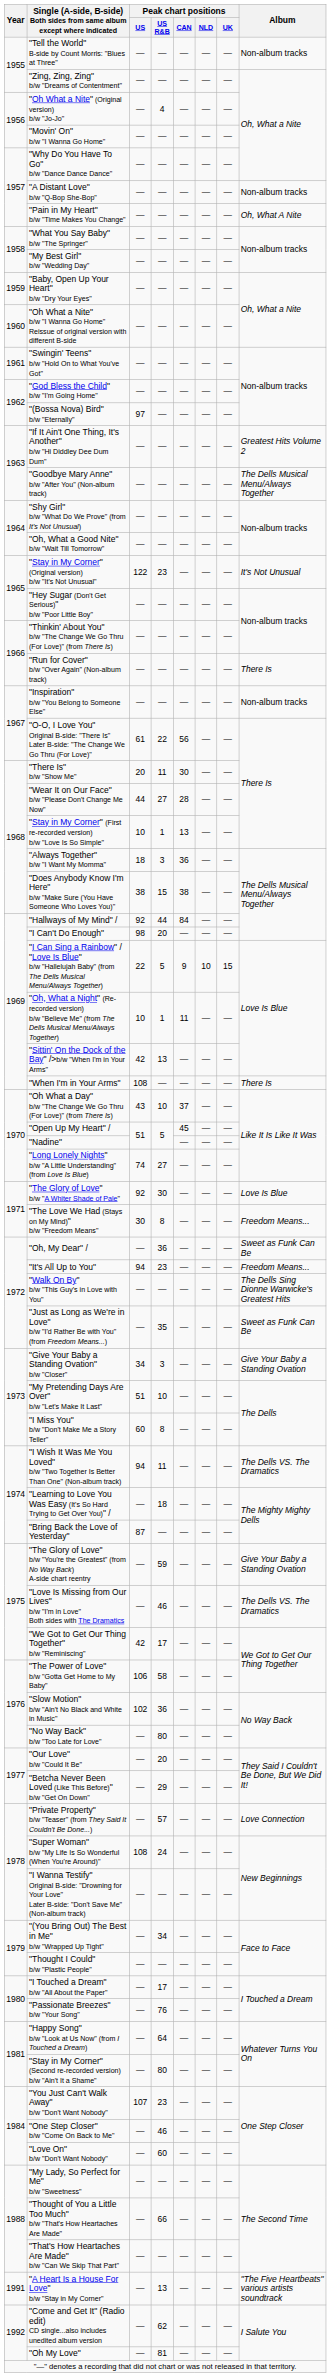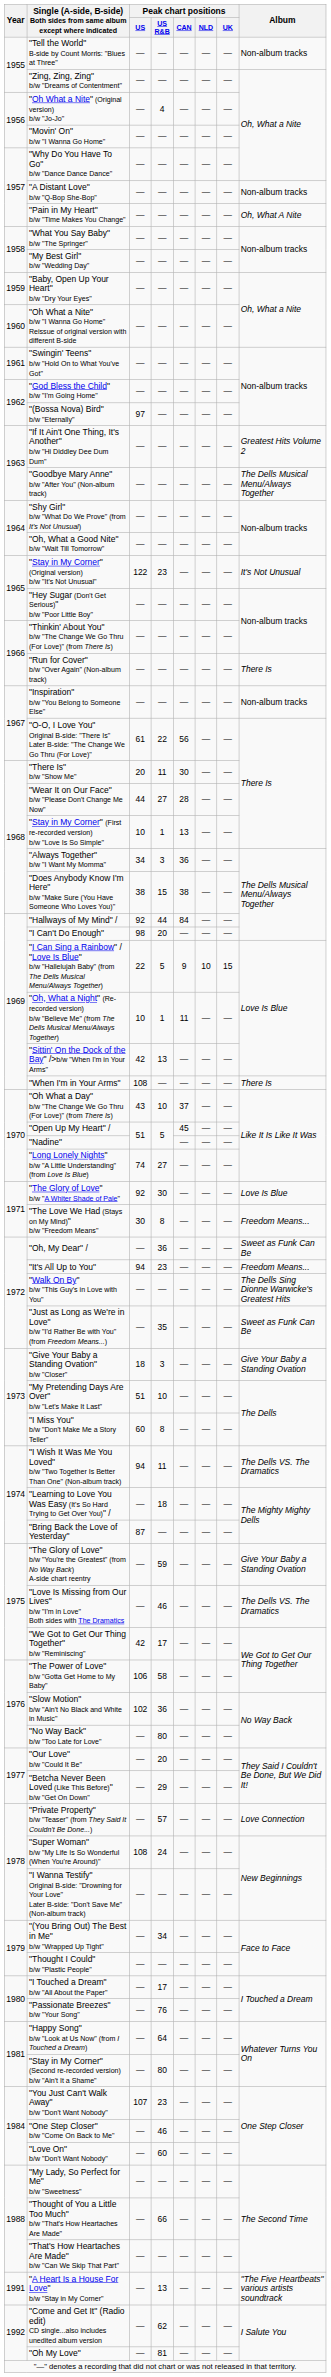"Always Together" b/w "I Want My Momma" | Peak chart positions / US: 18 -> 34
"Give Your Baby a Standing Ovation" b/w "Closer" | Peak chart positions / US: 34 -> 18
